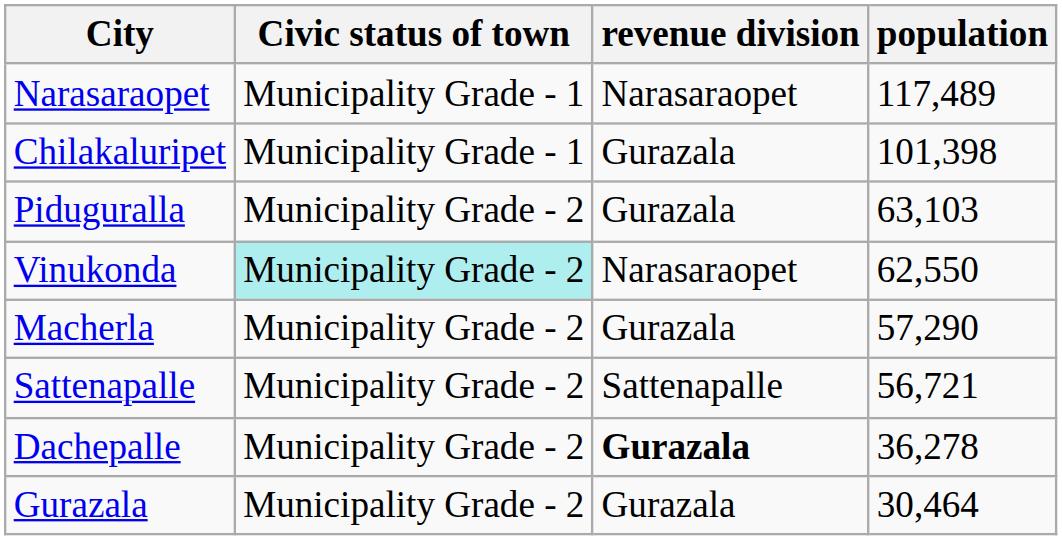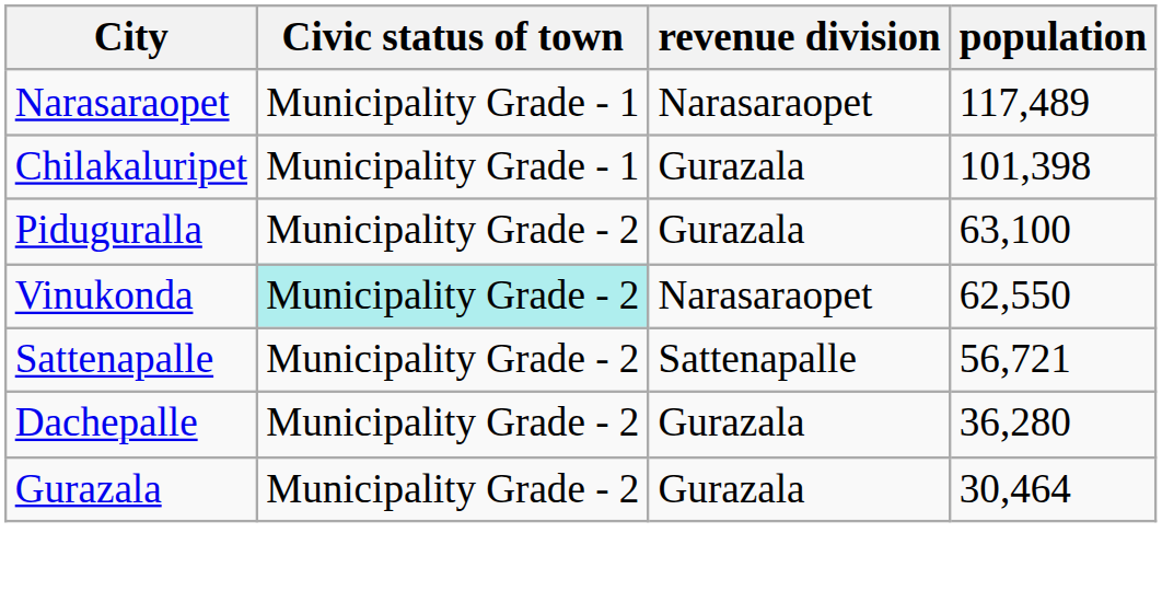Piduguralla | population: 63,103 -> 63,100
- row: Macherla | Municipality Grade - 2 | Gurazala | 57,290
Dachepalle | revenue division: bold -> normal
Dachepalle | population: 36,278 -> 36,280
